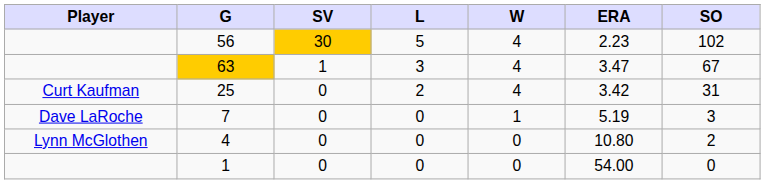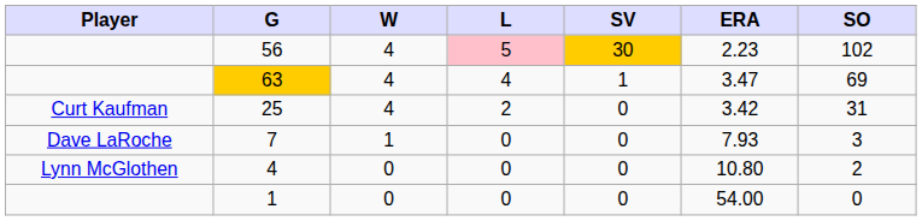columns swapped: W <-> SV
56 | L: no background -> pink background
63 | L: 3 -> 4
63 | SO: 67 -> 69
7 | ERA: 5.19 -> 7.93
